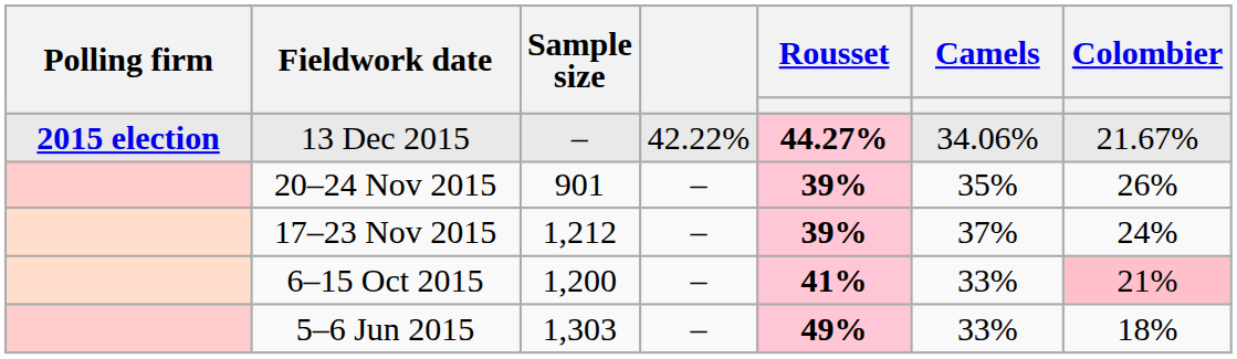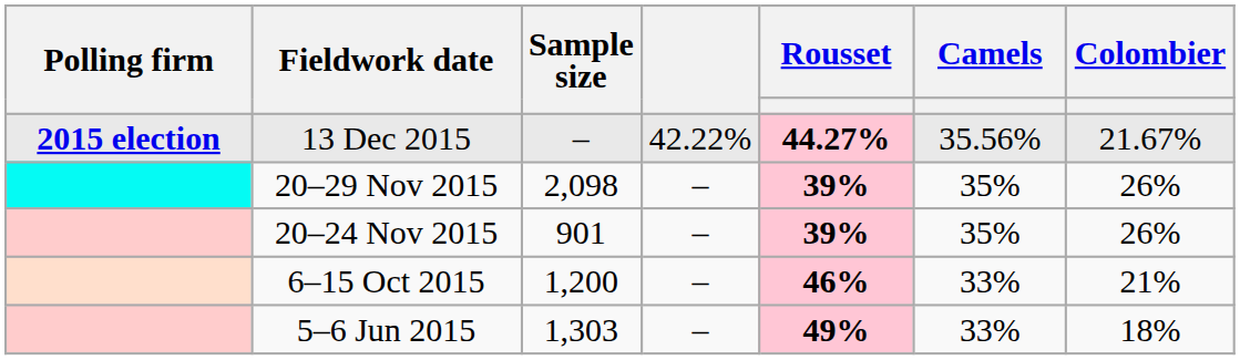13 Dec 2015 | Camels: 34.06% -> 35.56%
+ row: 20–29 Nov 2015 | 2,098 | – | 39% | 35% | 26%
- row: 17–23 Nov 2015 | 1,212 | – | 39% | 37% | 24%
6–15 Oct 2015 | Rousset: 41% -> 46%
6–15 Oct 2015 | Colombier: pink background -> no background
